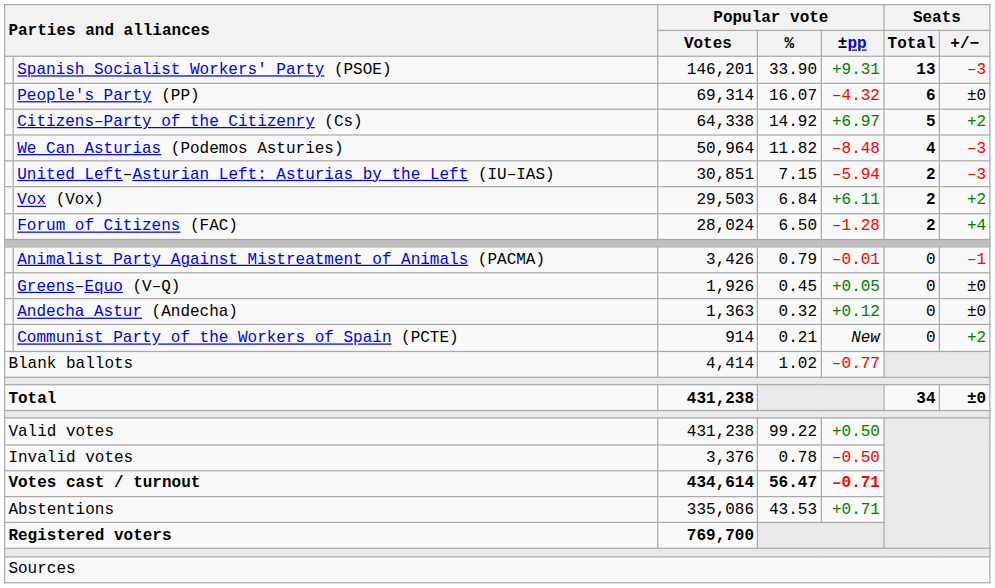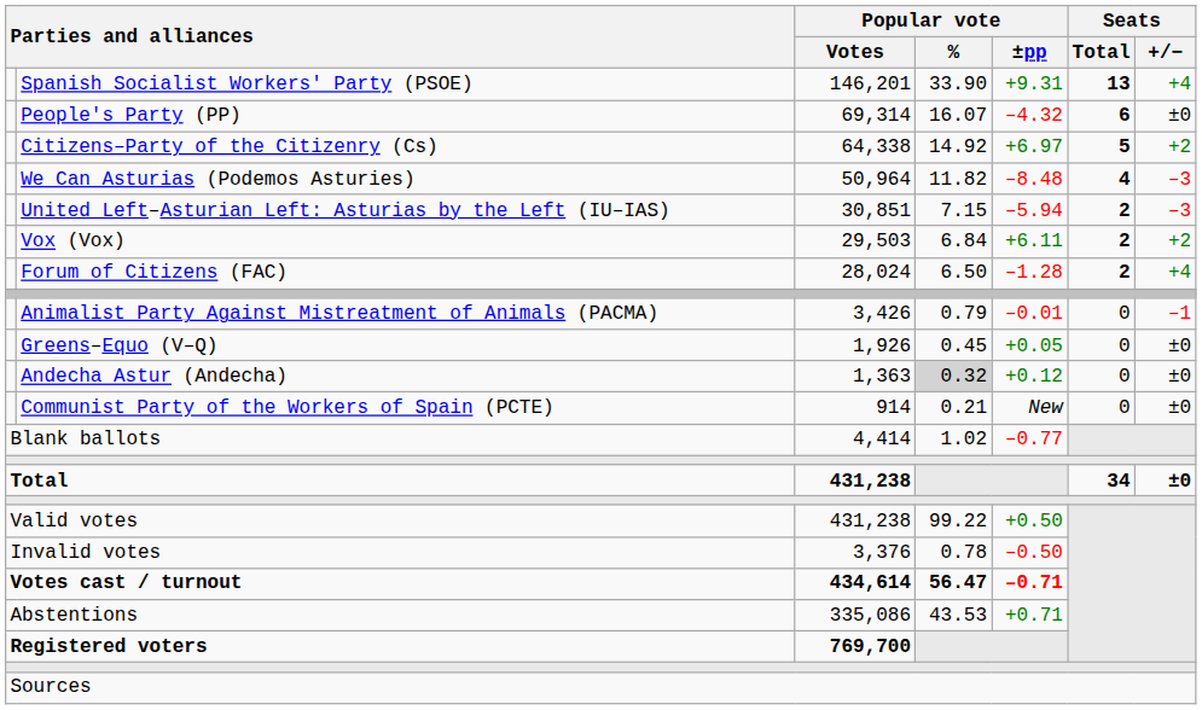Spanish Socialist Workers' Party (PSOE) | Seats / +/−: –3 -> +4
Andecha Astur (Andecha) | Popular vote / %: no background -> lightgrey background
Communist Party of the Workers of Spain (PCTE) | Seats / +/−: +2 -> ±0
